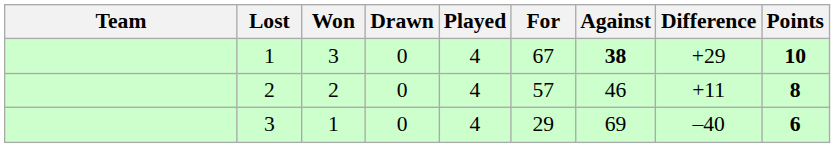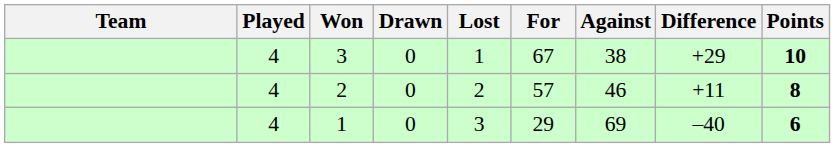columns swapped: Played <-> Lost
row 2 | Against: bold -> normal
